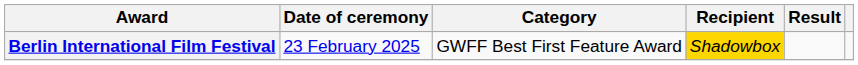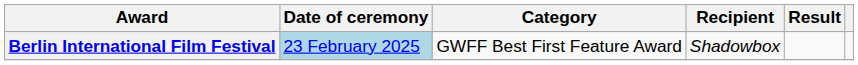Berlin International Film Festival | Date of ceremony: no background -> lightblue background
Berlin International Film Festival | Recipient: gold background -> no background
